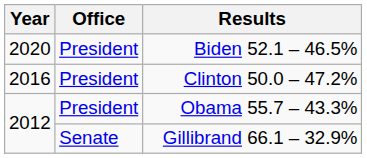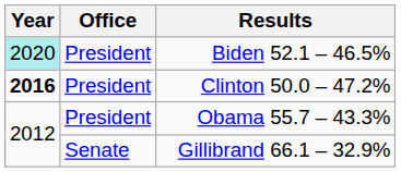Biden 52.1 – 46.5% | Year: no background -> paleturquoise background
Clinton 50.0 – 47.2% | Year: normal -> bold
